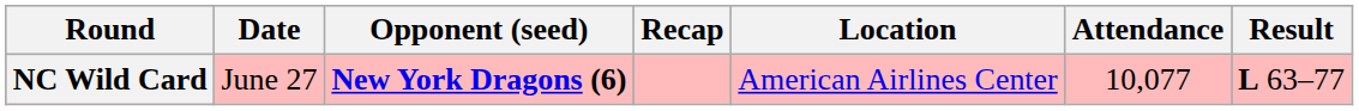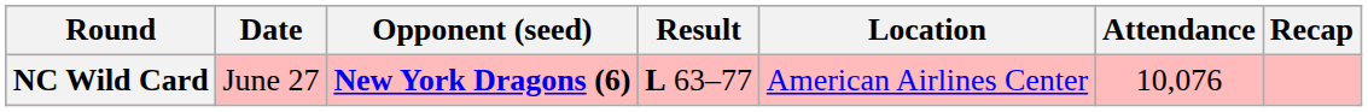columns swapped: Result <-> Recap
NC Wild Card | Attendance: 10,077 -> 10,076
